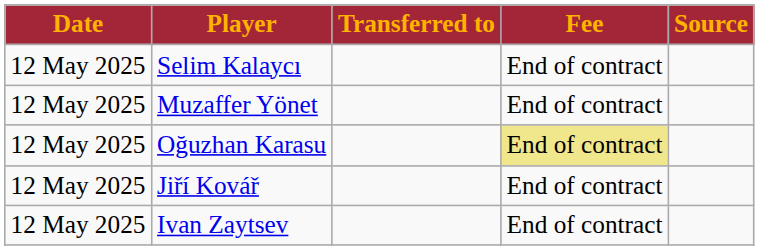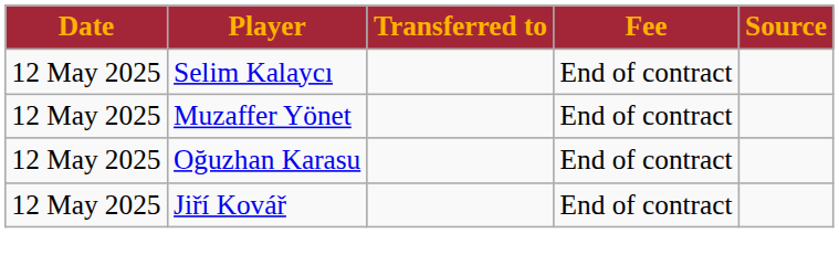Oğuzhan Karasu | Fee: khaki background -> no background
- row: 12 May 2025 | Ivan Zaytsev | End of contract
